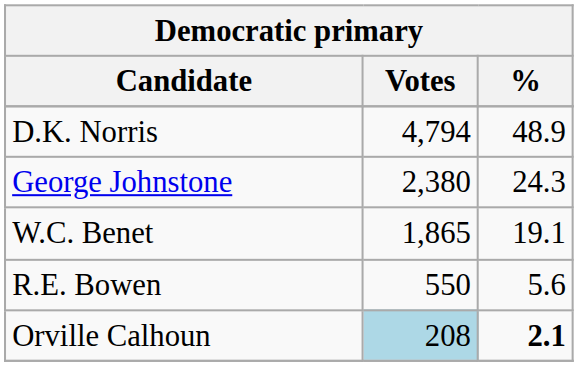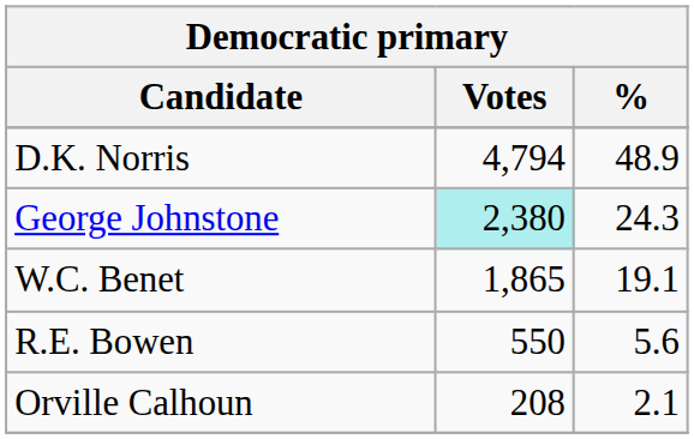George Johnstone | Votes: no background -> paleturquoise background
Orville Calhoun | Votes: lightblue background -> no background
Orville Calhoun | %: bold -> normal
